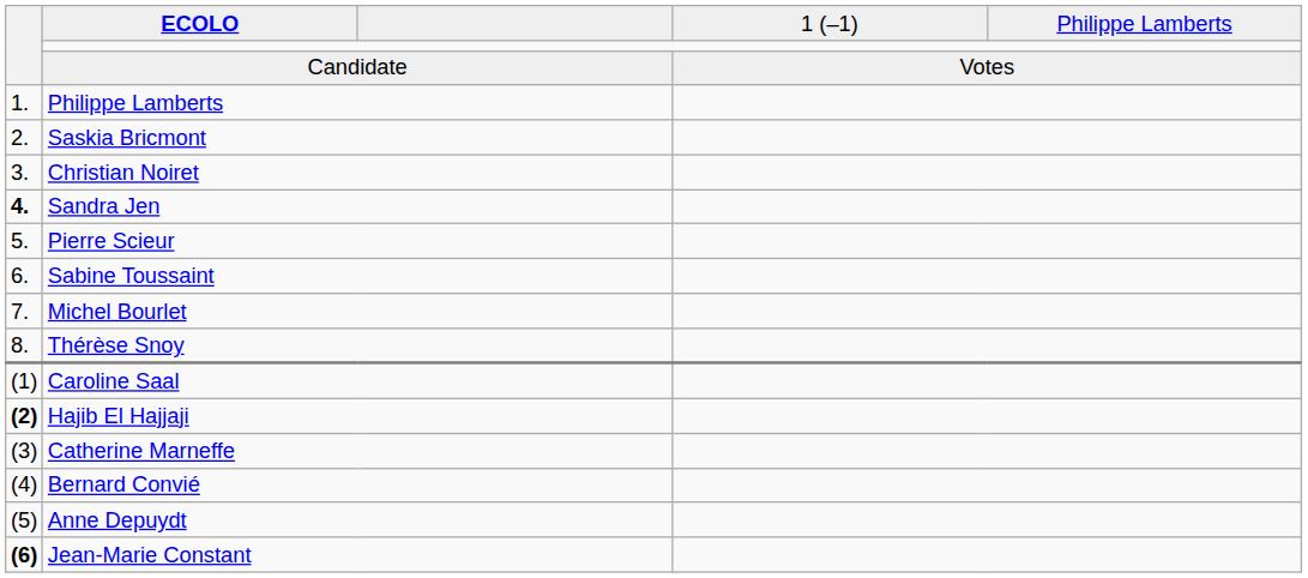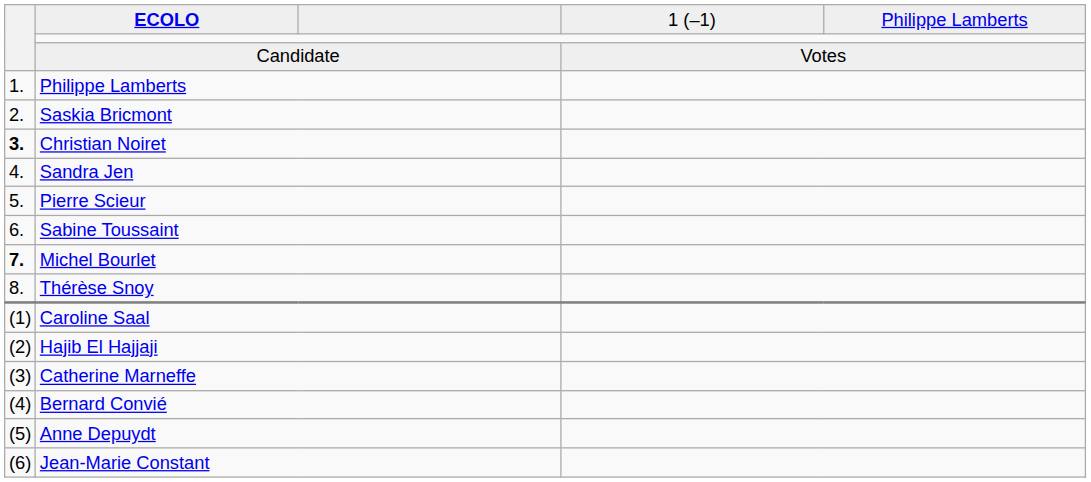Christian Noiret | column 1: normal -> bold
Sandra Jen | column 1: bold -> normal
Michel Bourlet | column 1: normal -> bold
Hajib El Hajjaji | column 1: bold -> normal
Jean‐Marie Constant | column 1: bold -> normal
